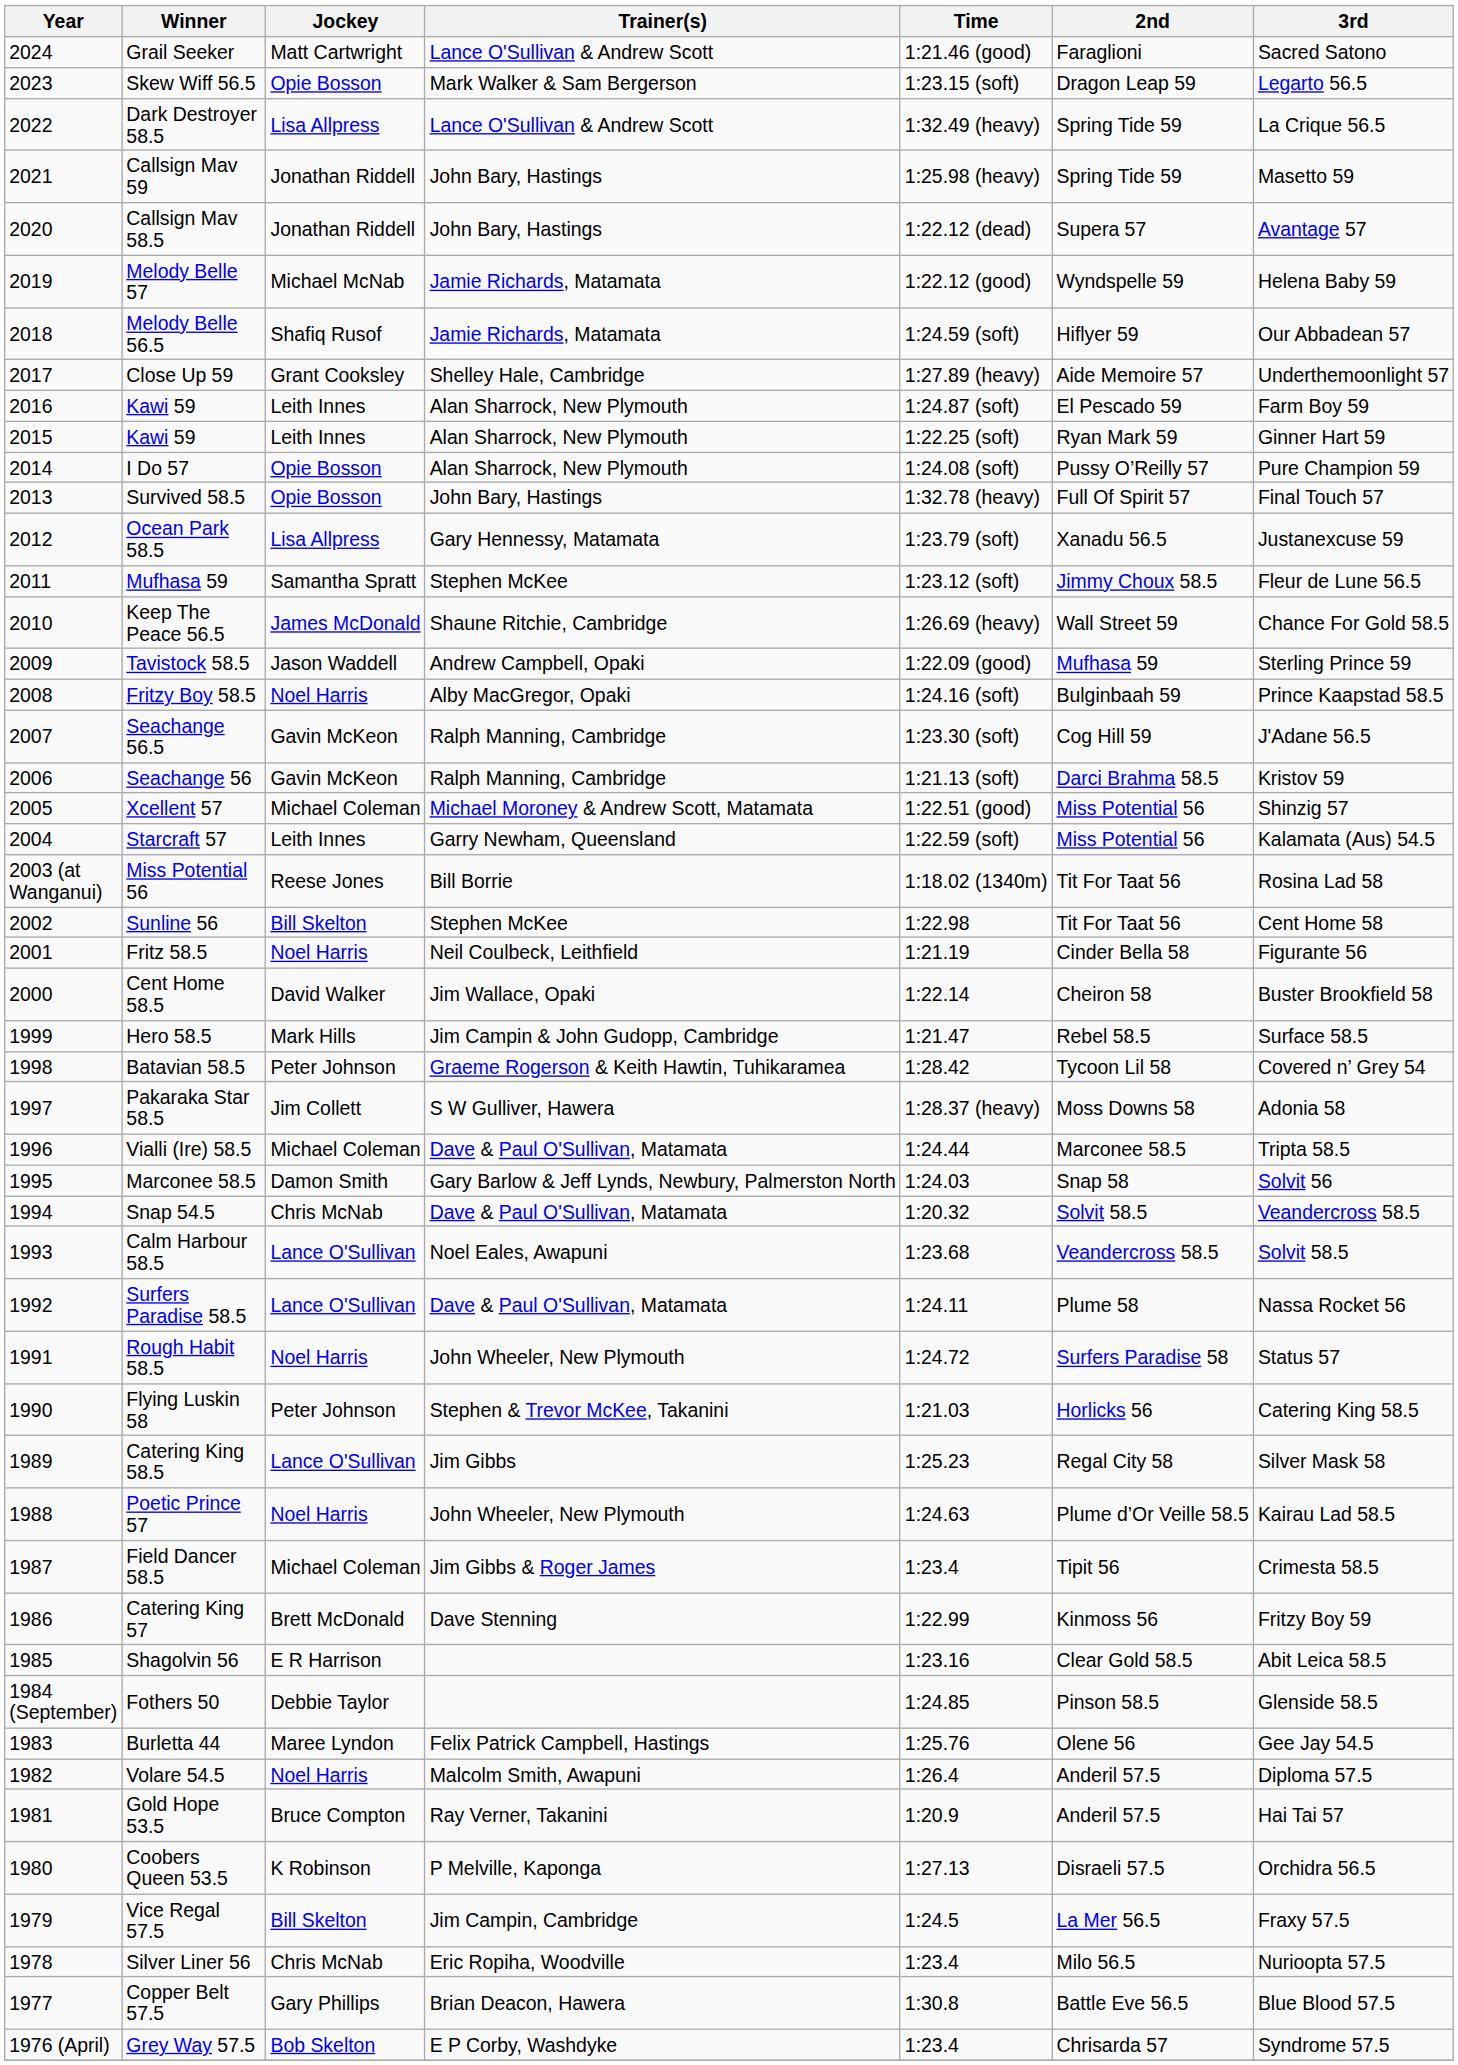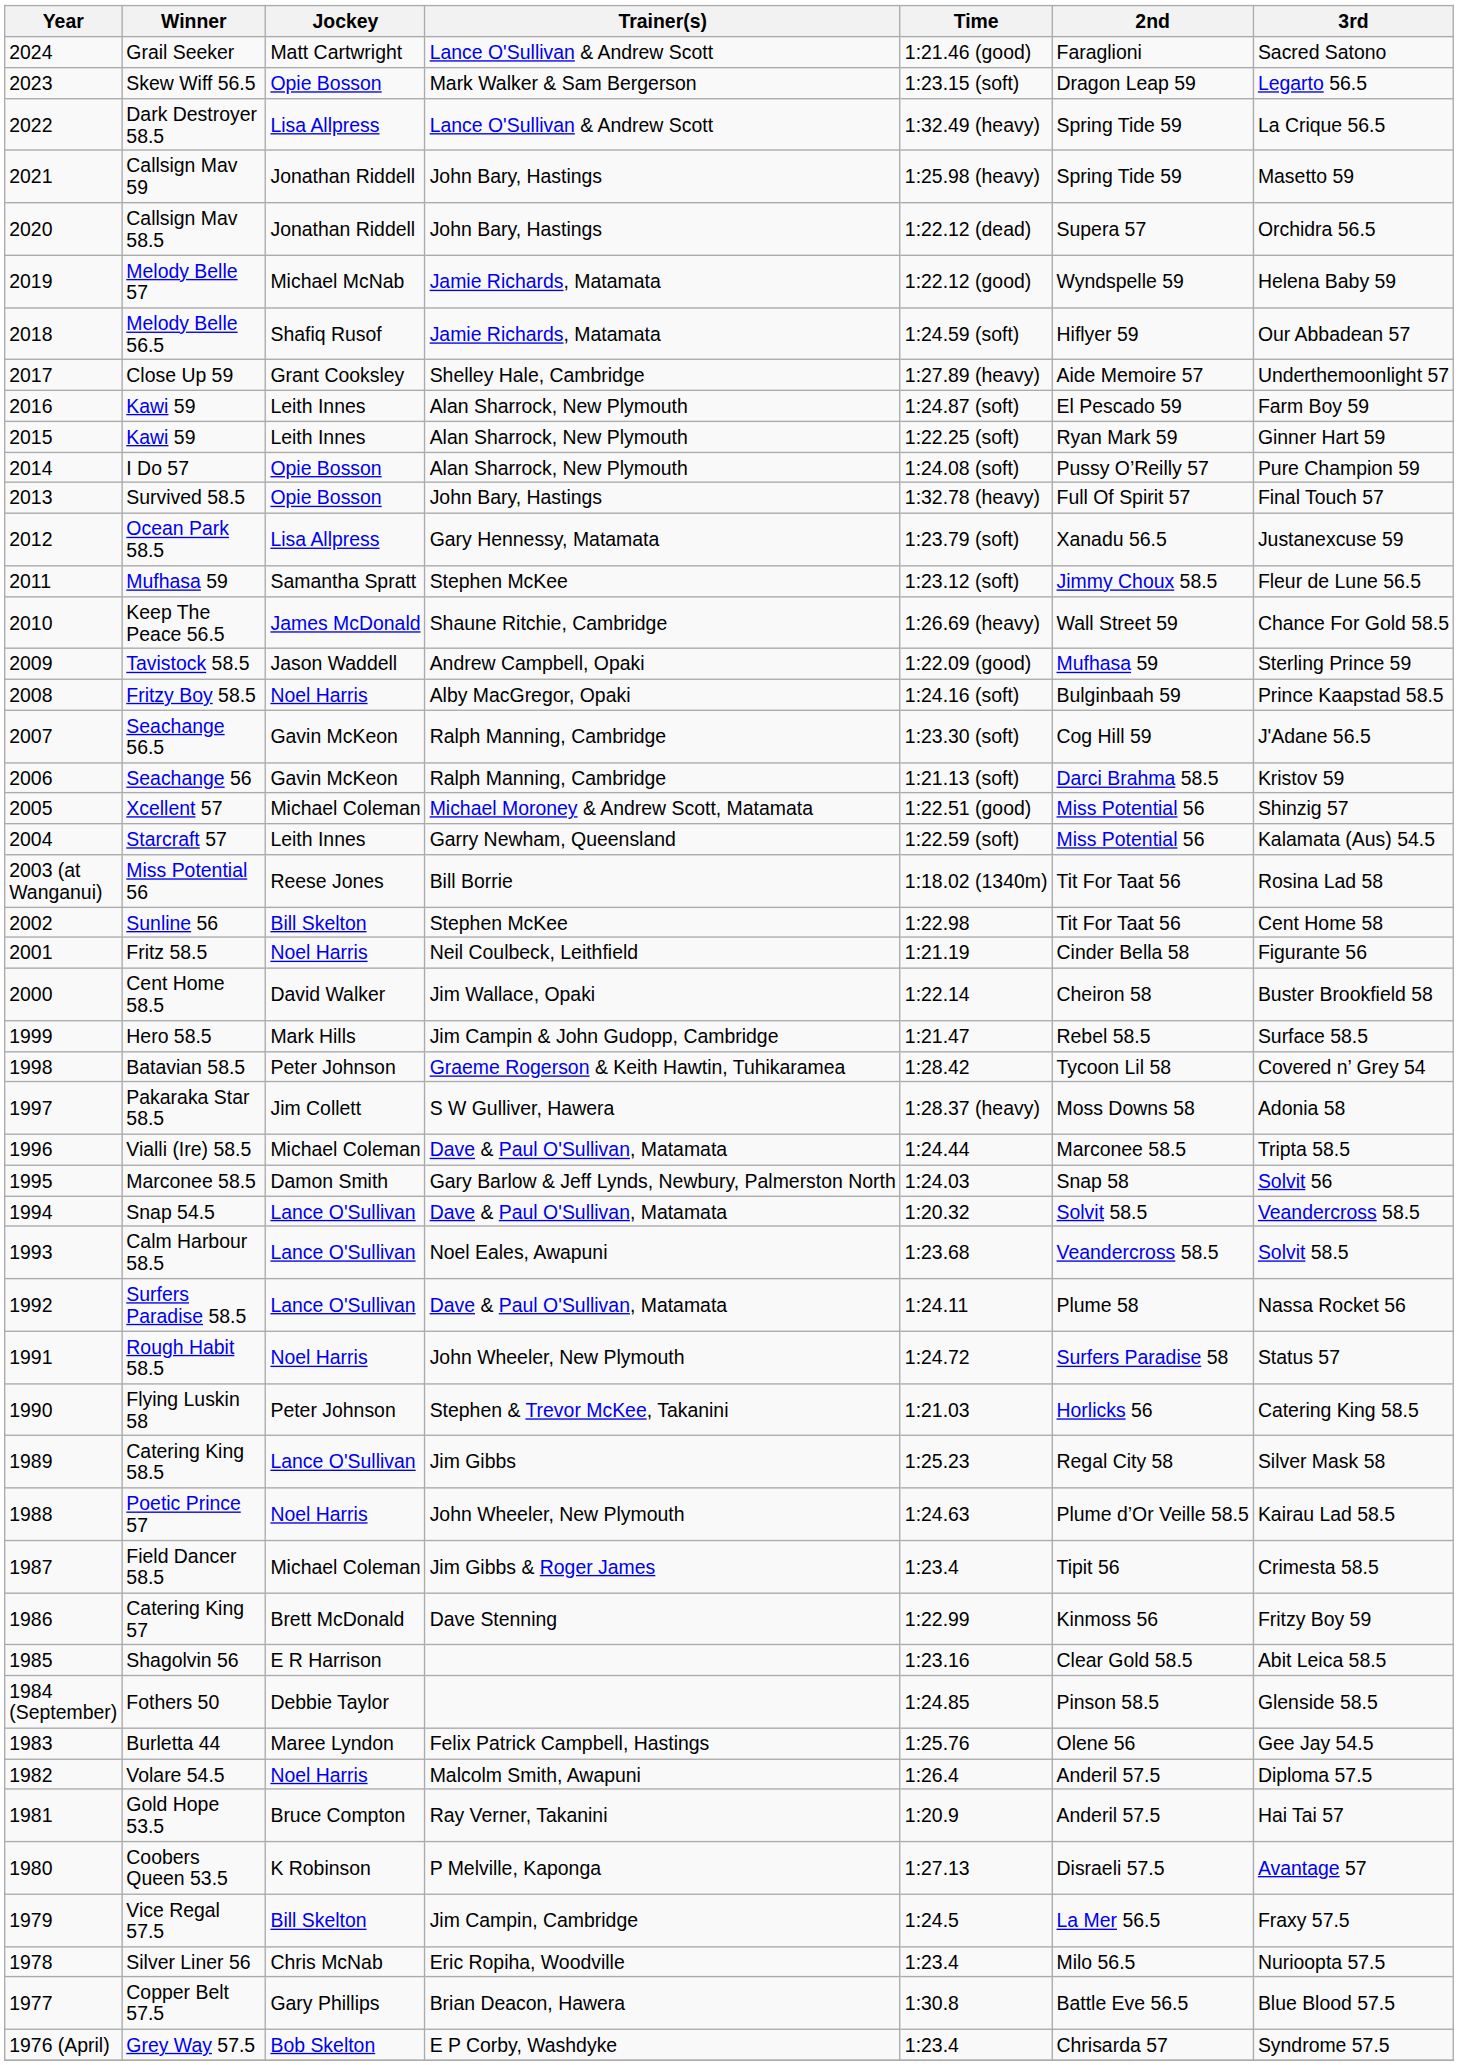Callsign Mav 58.5 | 3rd: Avantage 57 -> Orchidra 56.5
Snap 54.5 | Jockey: Chris McNab -> Lance O'Sullivan
Coobers Queen 53.5 | 3rd: Orchidra 56.5 -> Avantage 57
